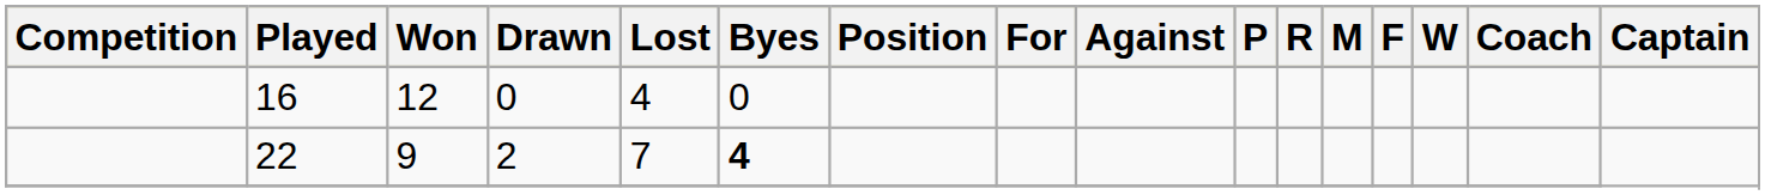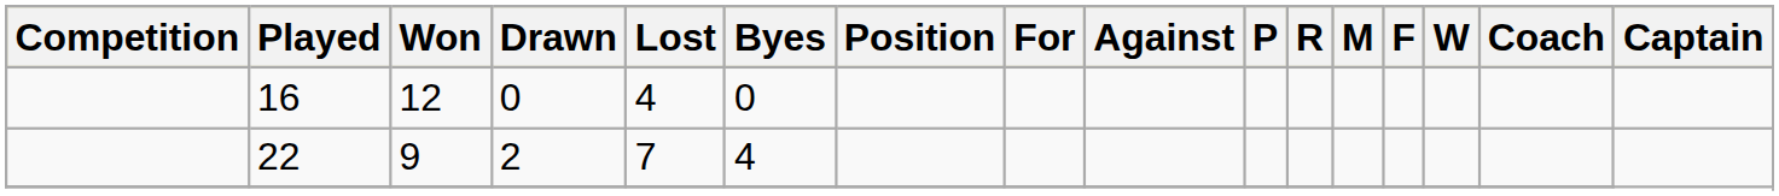22 | Byes: bold -> normal
